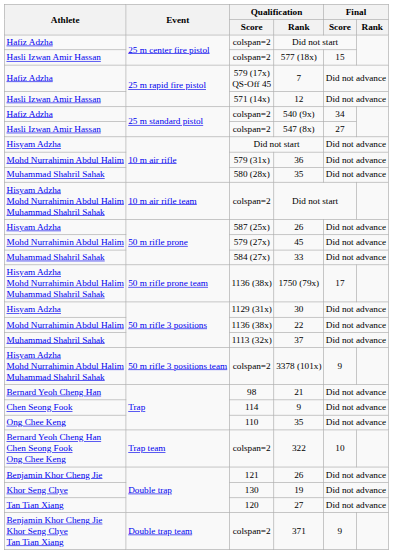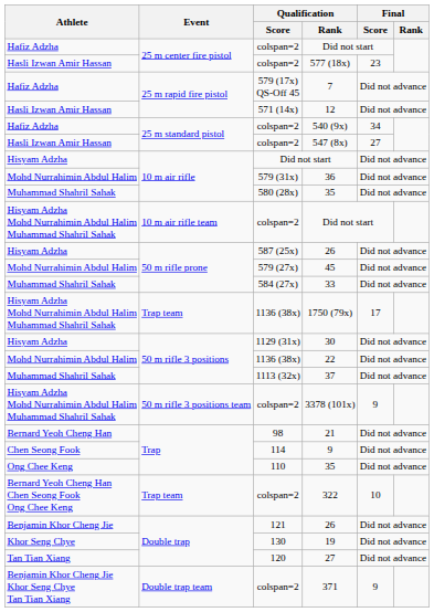577 (18x) | Final / Score: 15 -> 23
1750 (79x) | Event: 50 m rifle prone team -> Trap team
